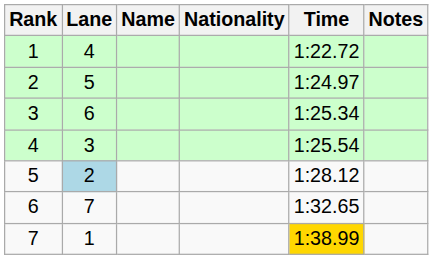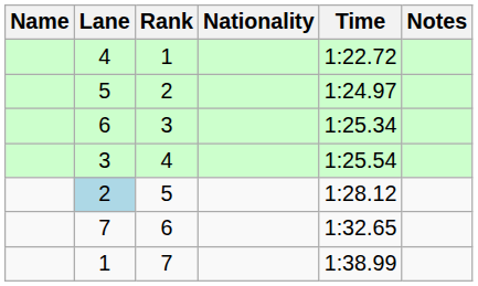columns swapped: Rank <-> Name
row 8 | Time: gold background -> no background
